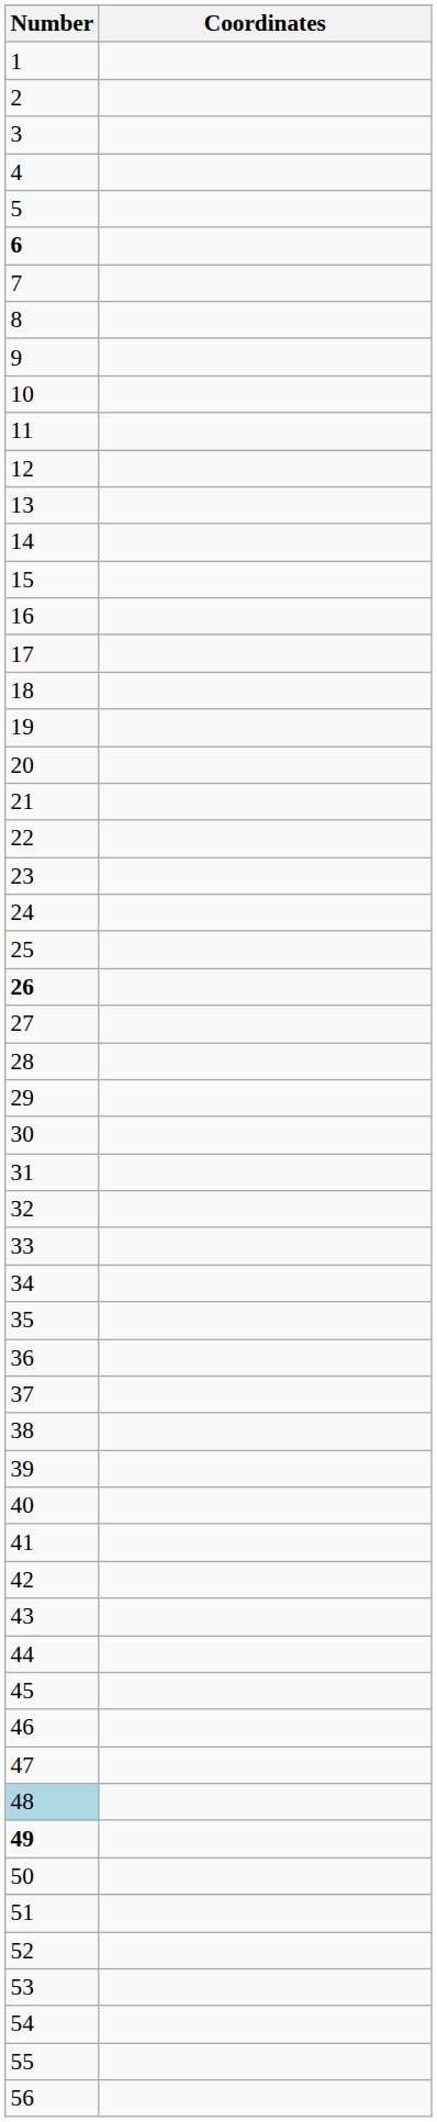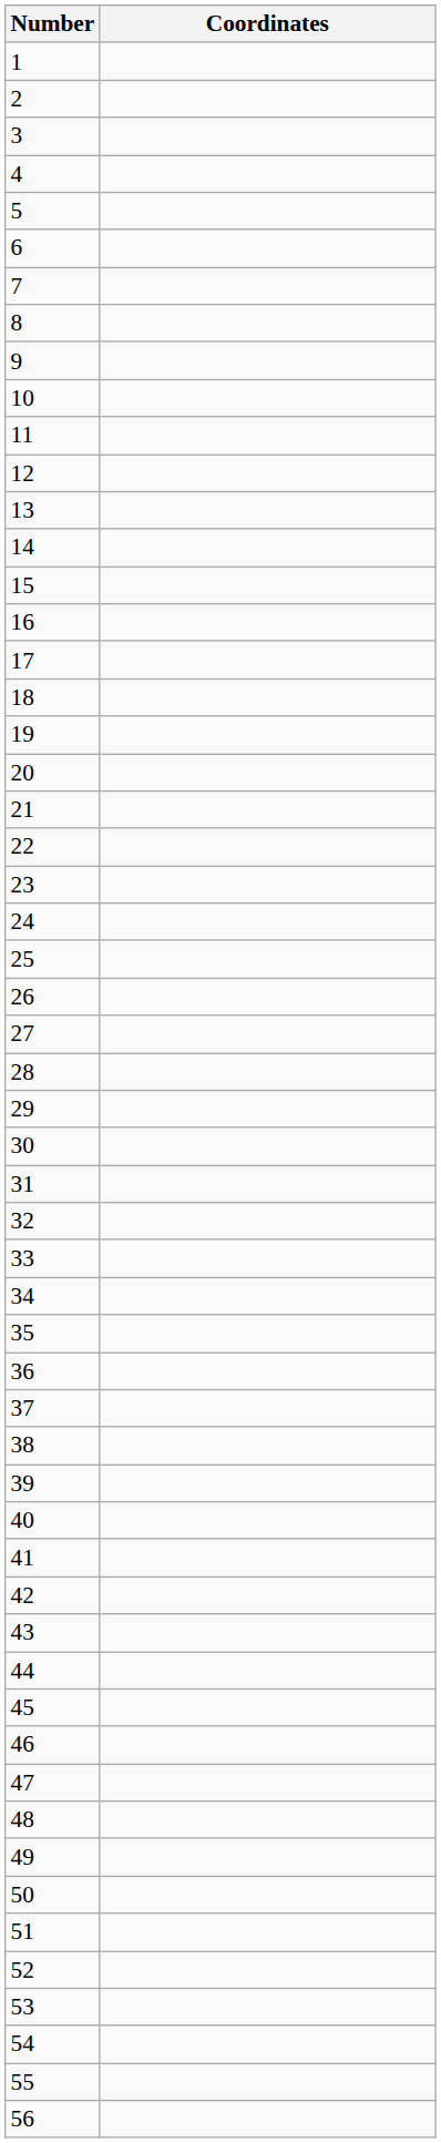6 | Number: bold -> normal
26 | Number: bold -> normal
48 | Number: lightblue background -> no background
49 | Number: bold -> normal
